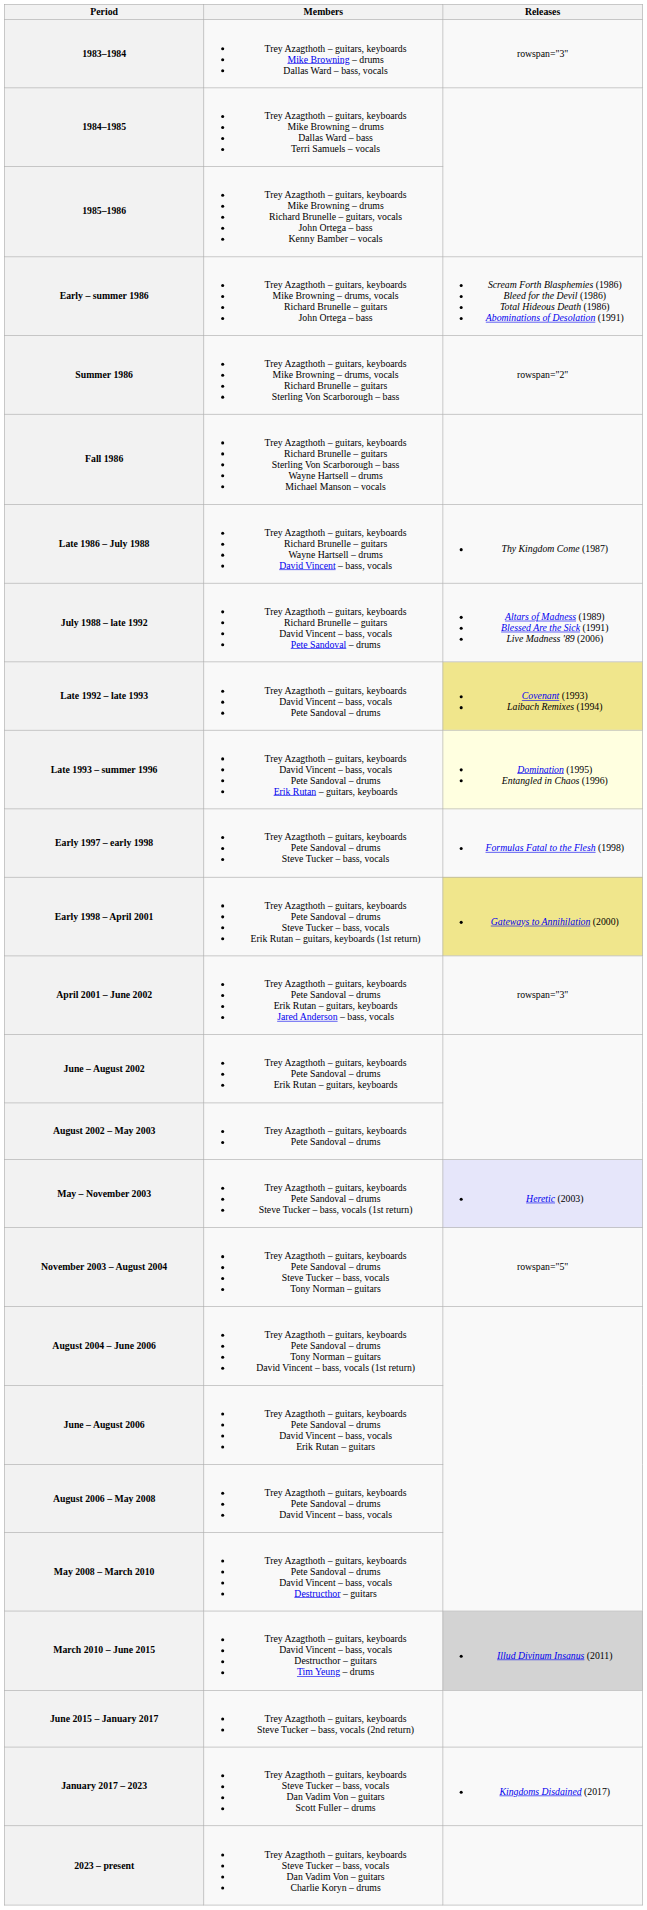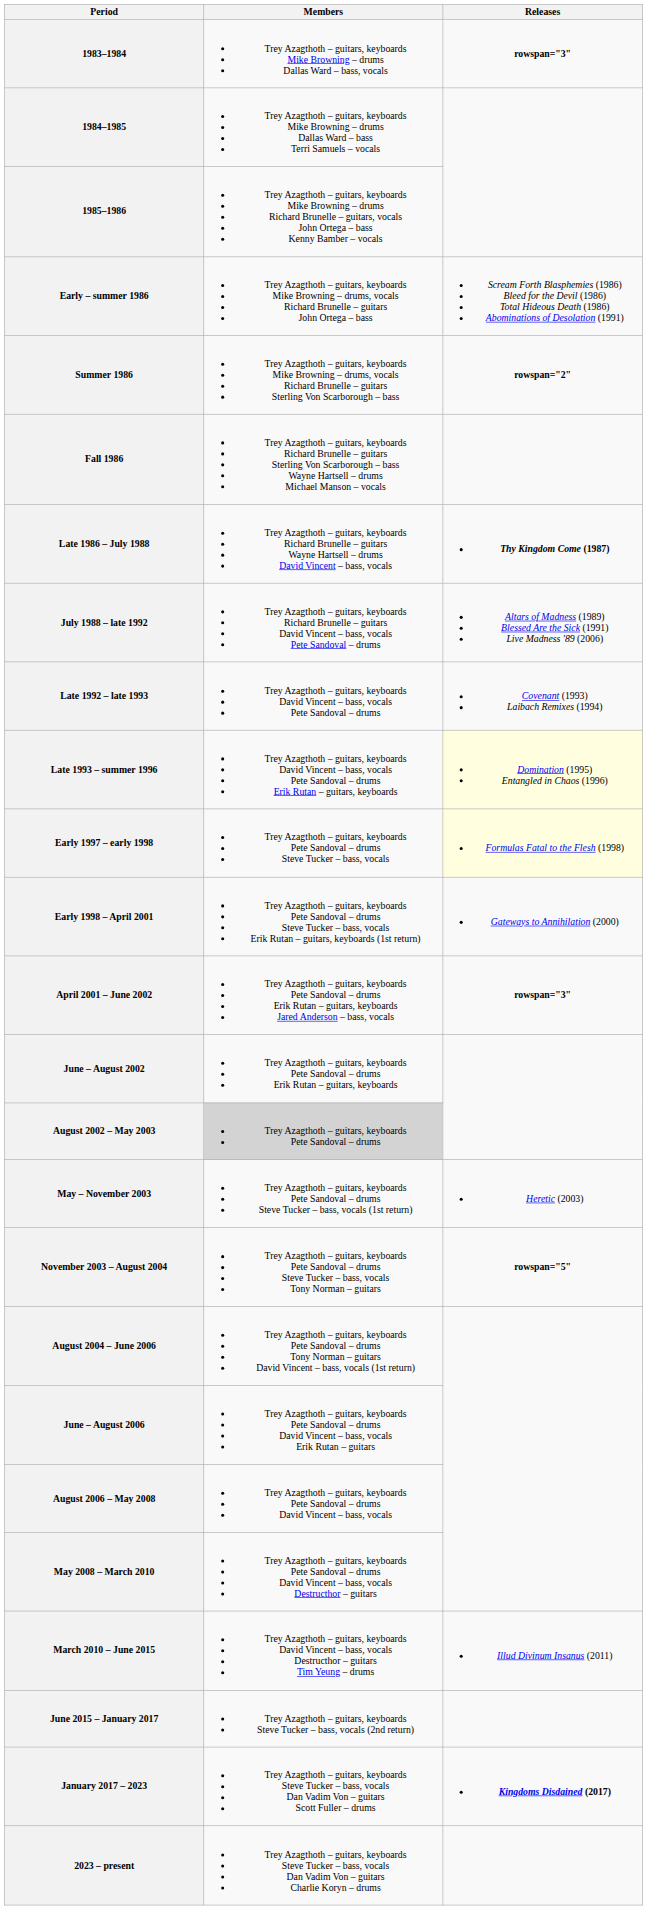1983–1984 | Releases: normal -> bold
Summer 1986 | Releases: normal -> bold
Late 1986 – July 1988 | Releases: normal -> bold
Late 1992 – late 1993 | Releases: khaki background -> no background
Early 1997 – early 1998 | Releases: no background -> lightyellow background
Early 1998 – April 2001 | Releases: khaki background -> no background
April 2001 – June 2002 | Releases: normal -> bold
August 2002 – May 2003 | Members: no background -> lightgrey background
May – November 2003 | Releases: lavender background -> no background
November 2003 – August 2004 | Releases: normal -> bold
March 2010 – June 2015 | Releases: lightgrey background -> no background
January 2017 – 2023 | Releases: normal -> bold
